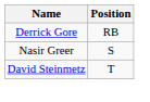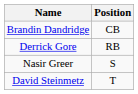+ row: Brandin Dandridge | CB
